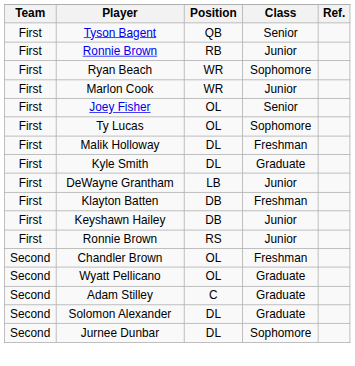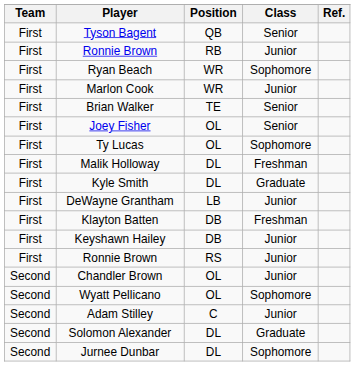+ row: First | Brian Walker | TE | Senior
Chandler Brown | Class: Freshman -> Junior
Wyatt Pellicano | Class: Graduate -> Sophomore
Adam Stilley | Class: Graduate -> Junior
